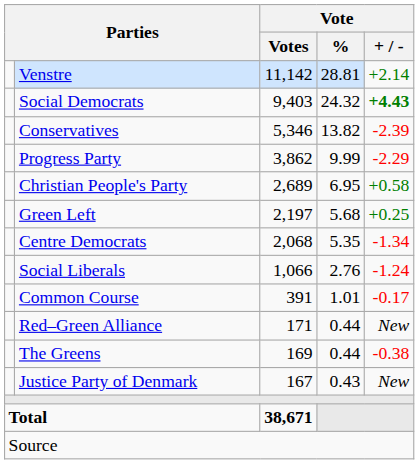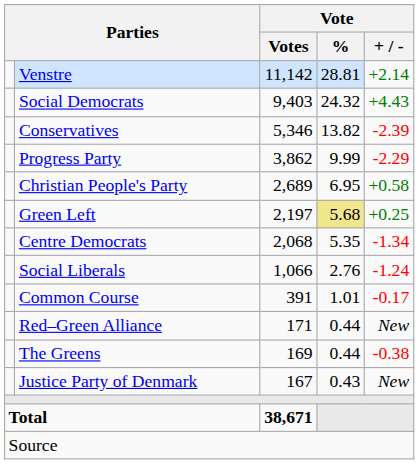Social Democrats | Vote / + / -: bold -> normal
Green Left | Vote / %: no background -> khaki background
